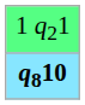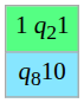row 2 | column 1: bold -> normal
